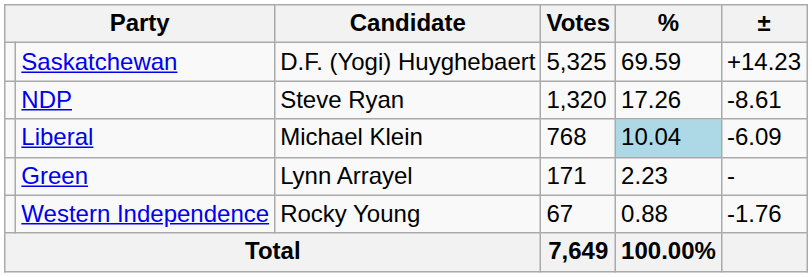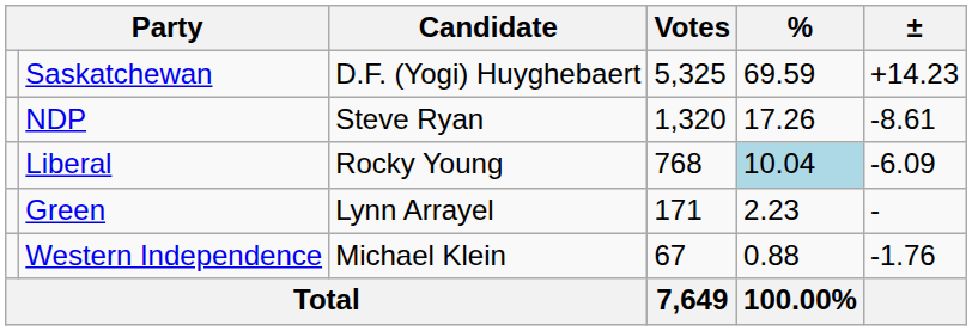Liberal | Candidate: Michael Klein -> Rocky Young
Western Independence | Candidate: Rocky Young -> Michael Klein
